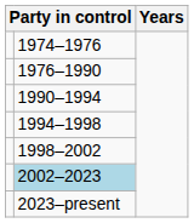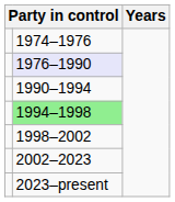1976–1990 | column 2: no background -> lavender background
1994–1998 | column 2: no background -> lightgreen background
2002–2023 | column 2: lightblue background -> no background
